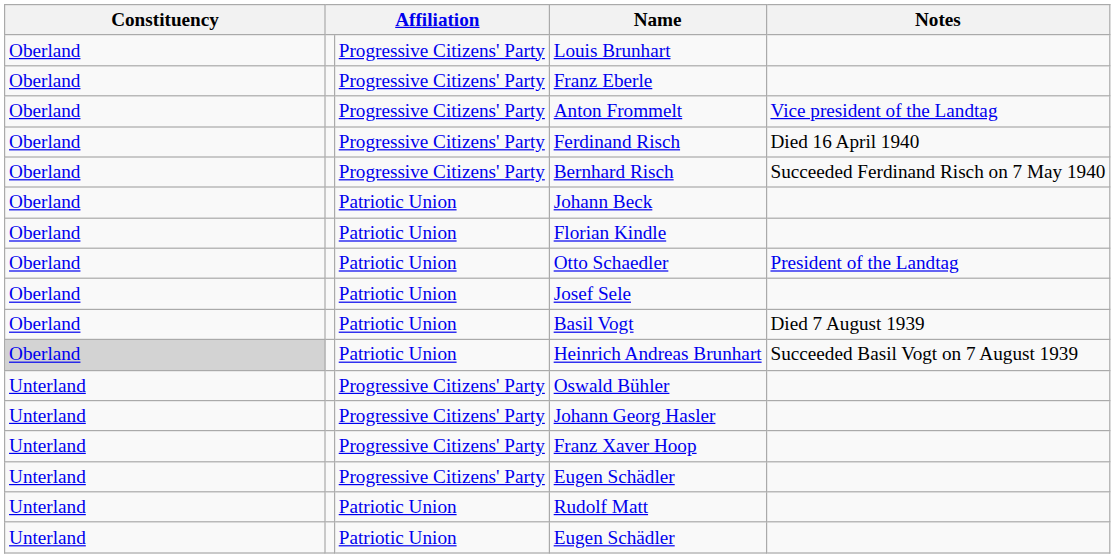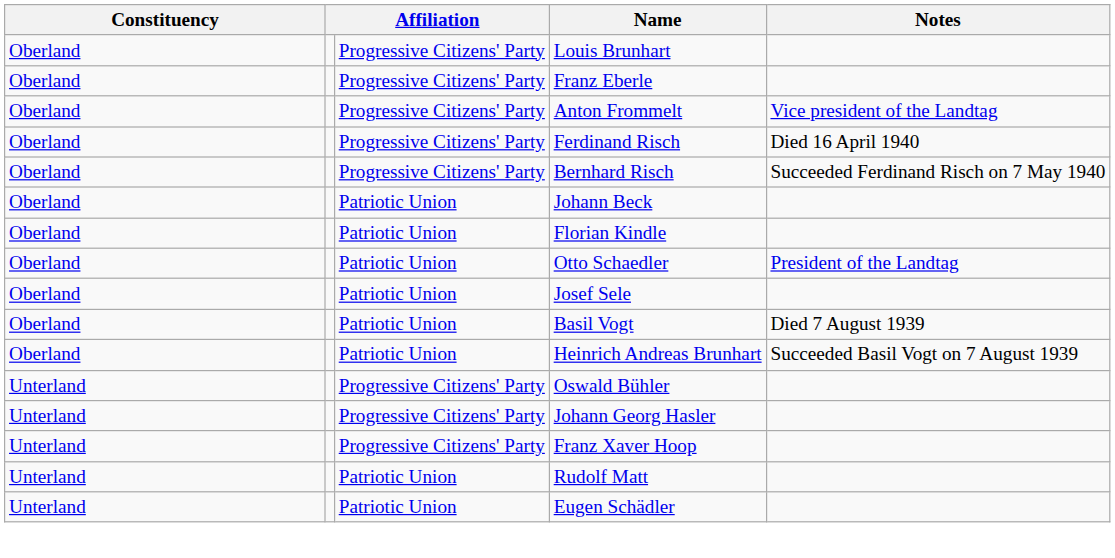Heinrich Andreas Brunhart | Constituency: lightgrey background -> no background
- row: Unterland | Progressive Citizens' Party | Eugen Schädler
